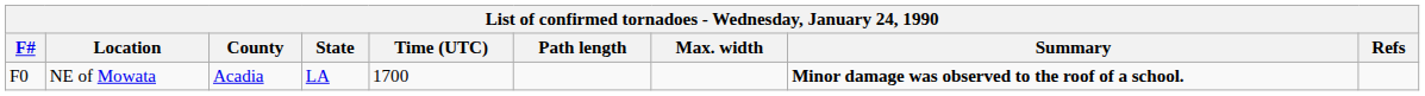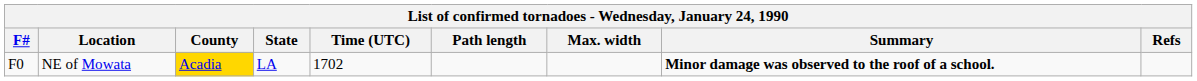NE of Mowata | County: no background -> gold background
NE of Mowata | Time (UTC): 1700 -> 1702
